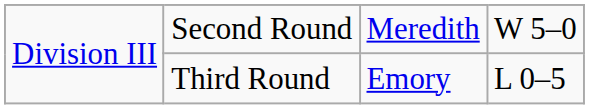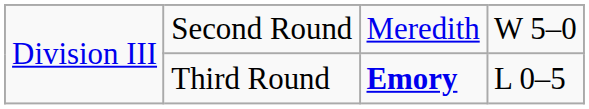Division III / Third Round | column 3: normal -> bold
